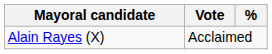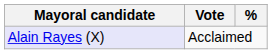Alain Rayes (X) | Mayoral candidate: no background -> lavender background
